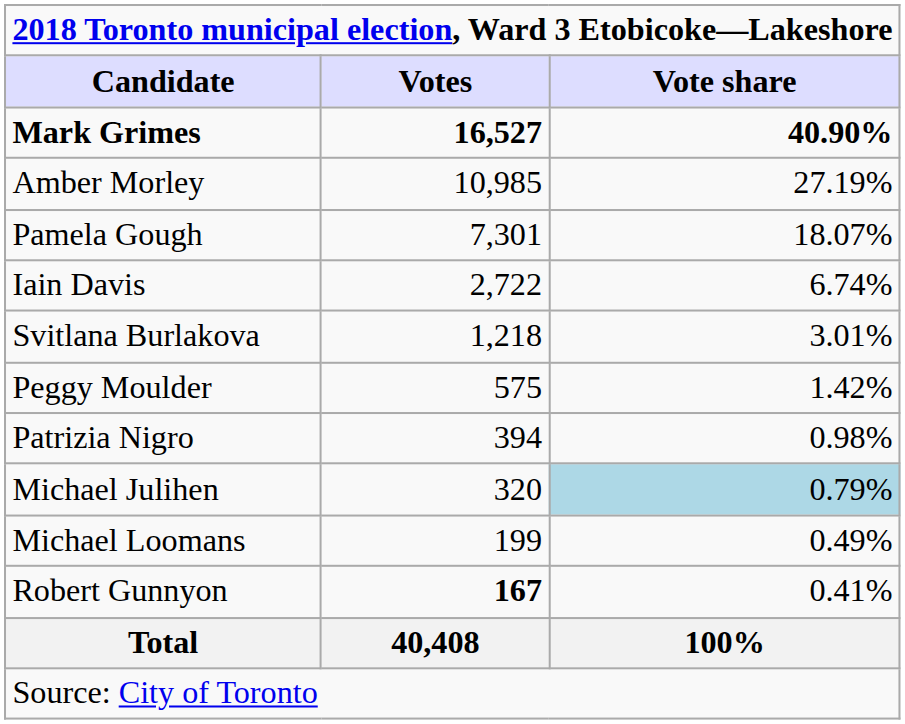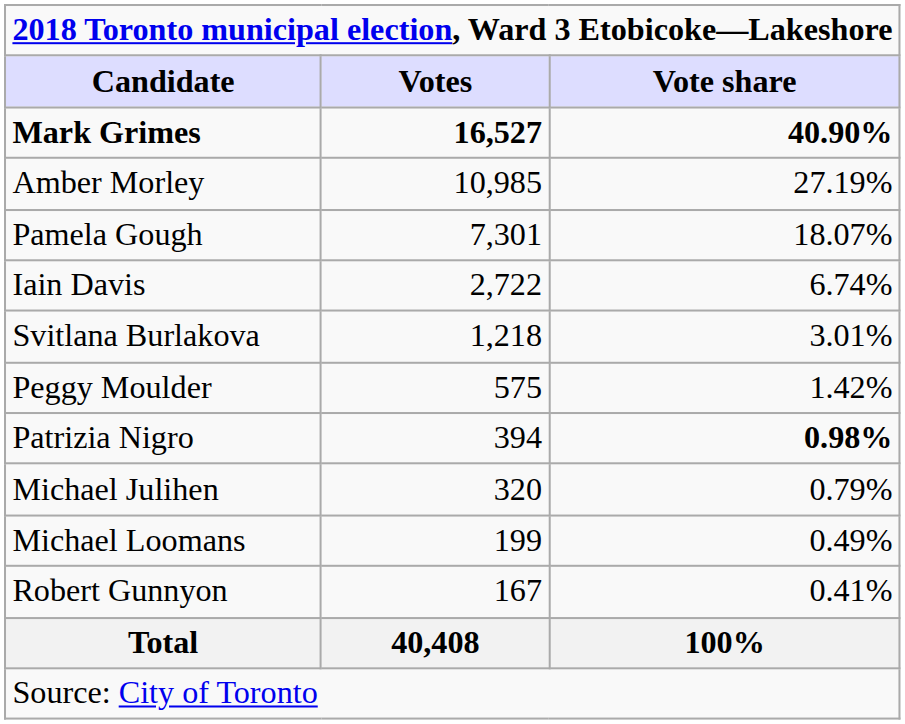Patrizia Nigro | Vote share: normal -> bold
Michael Julihen | Vote share: lightblue background -> no background
Robert Gunnyon | Votes: bold -> normal
